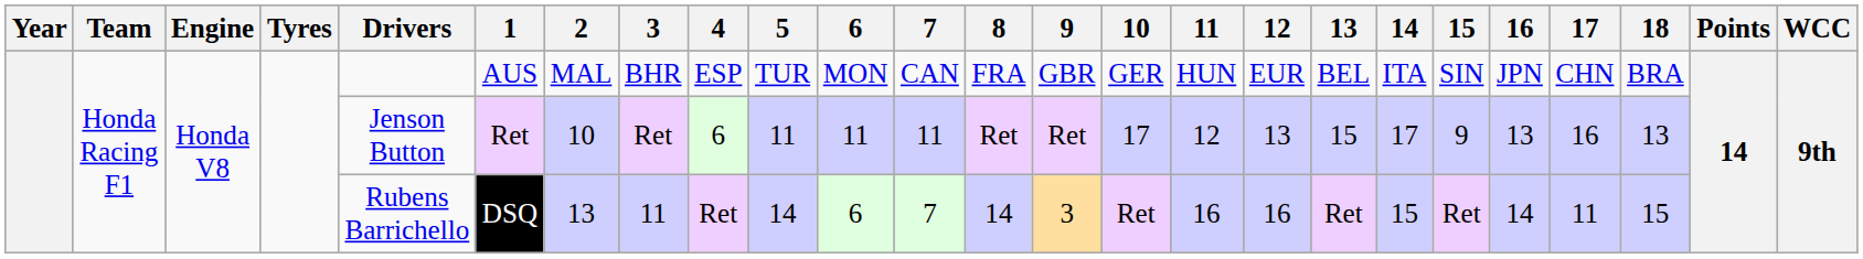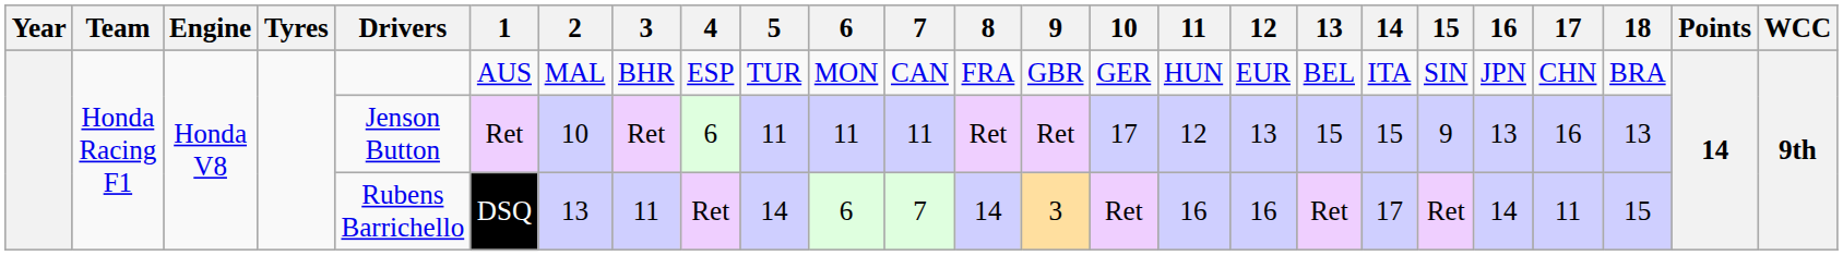row 3 | 14: 17 -> 15
row 4 | 14: 15 -> 17
